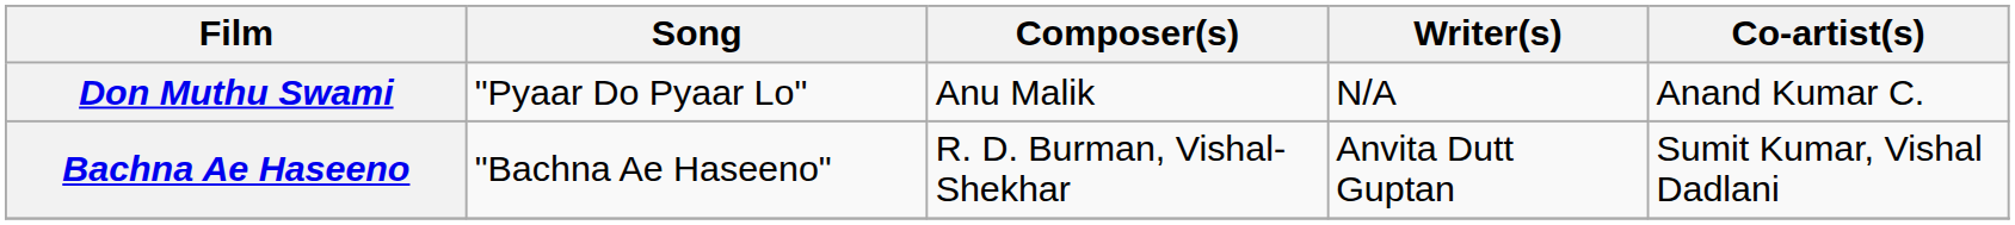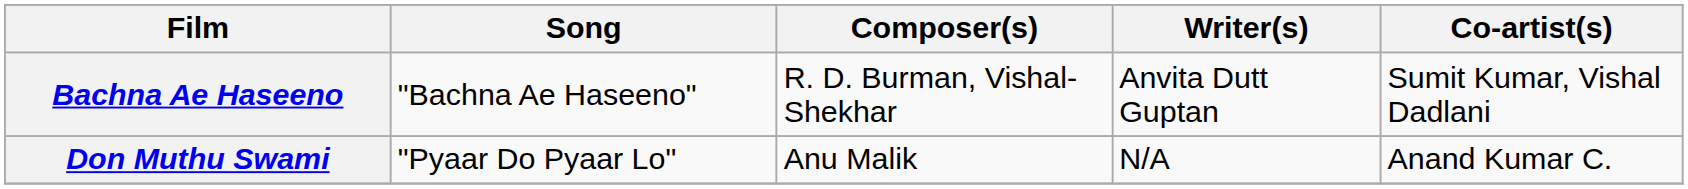rows swapped: Don Muthu Swami <-> Bachna Ae Haseeno
